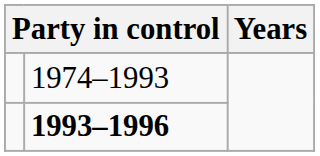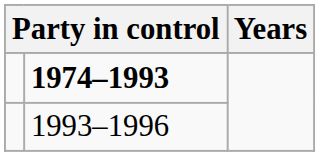1974–1993 | column 2: normal -> bold
1993–1996 | column 2: bold -> normal
